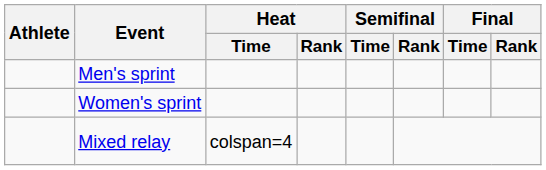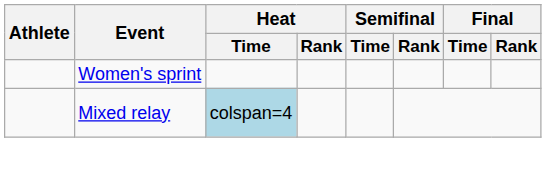- row: Men's sprint
Mixed relay | Heat / Time: no background -> lightblue background
